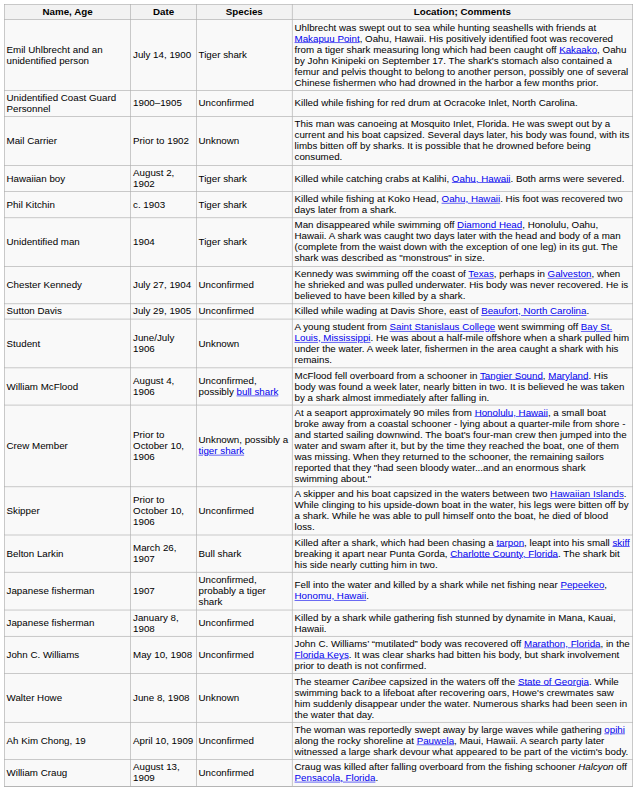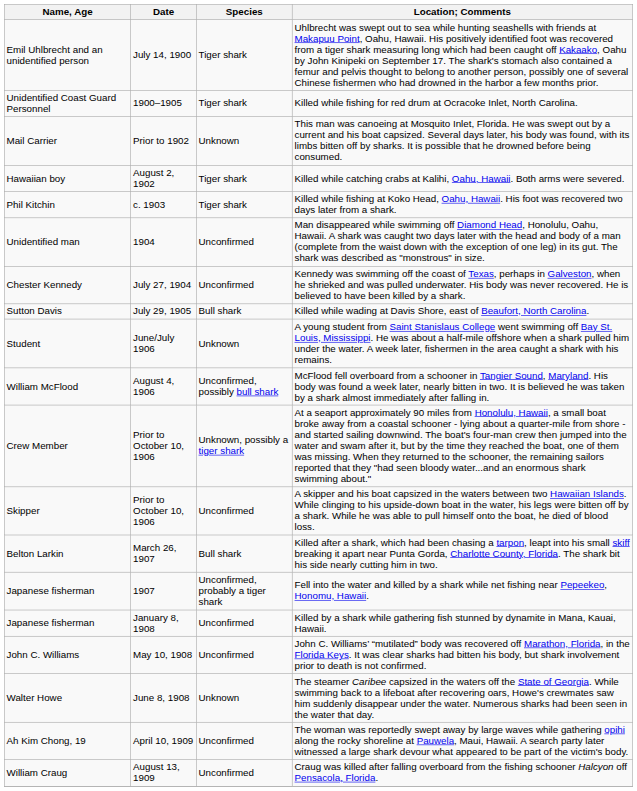row 3 | Species: Unconfirmed -> Tiger shark
row 7 | Species: Tiger shark -> Unconfirmed
row 9 | Species: Unconfirmed -> Bull shark
